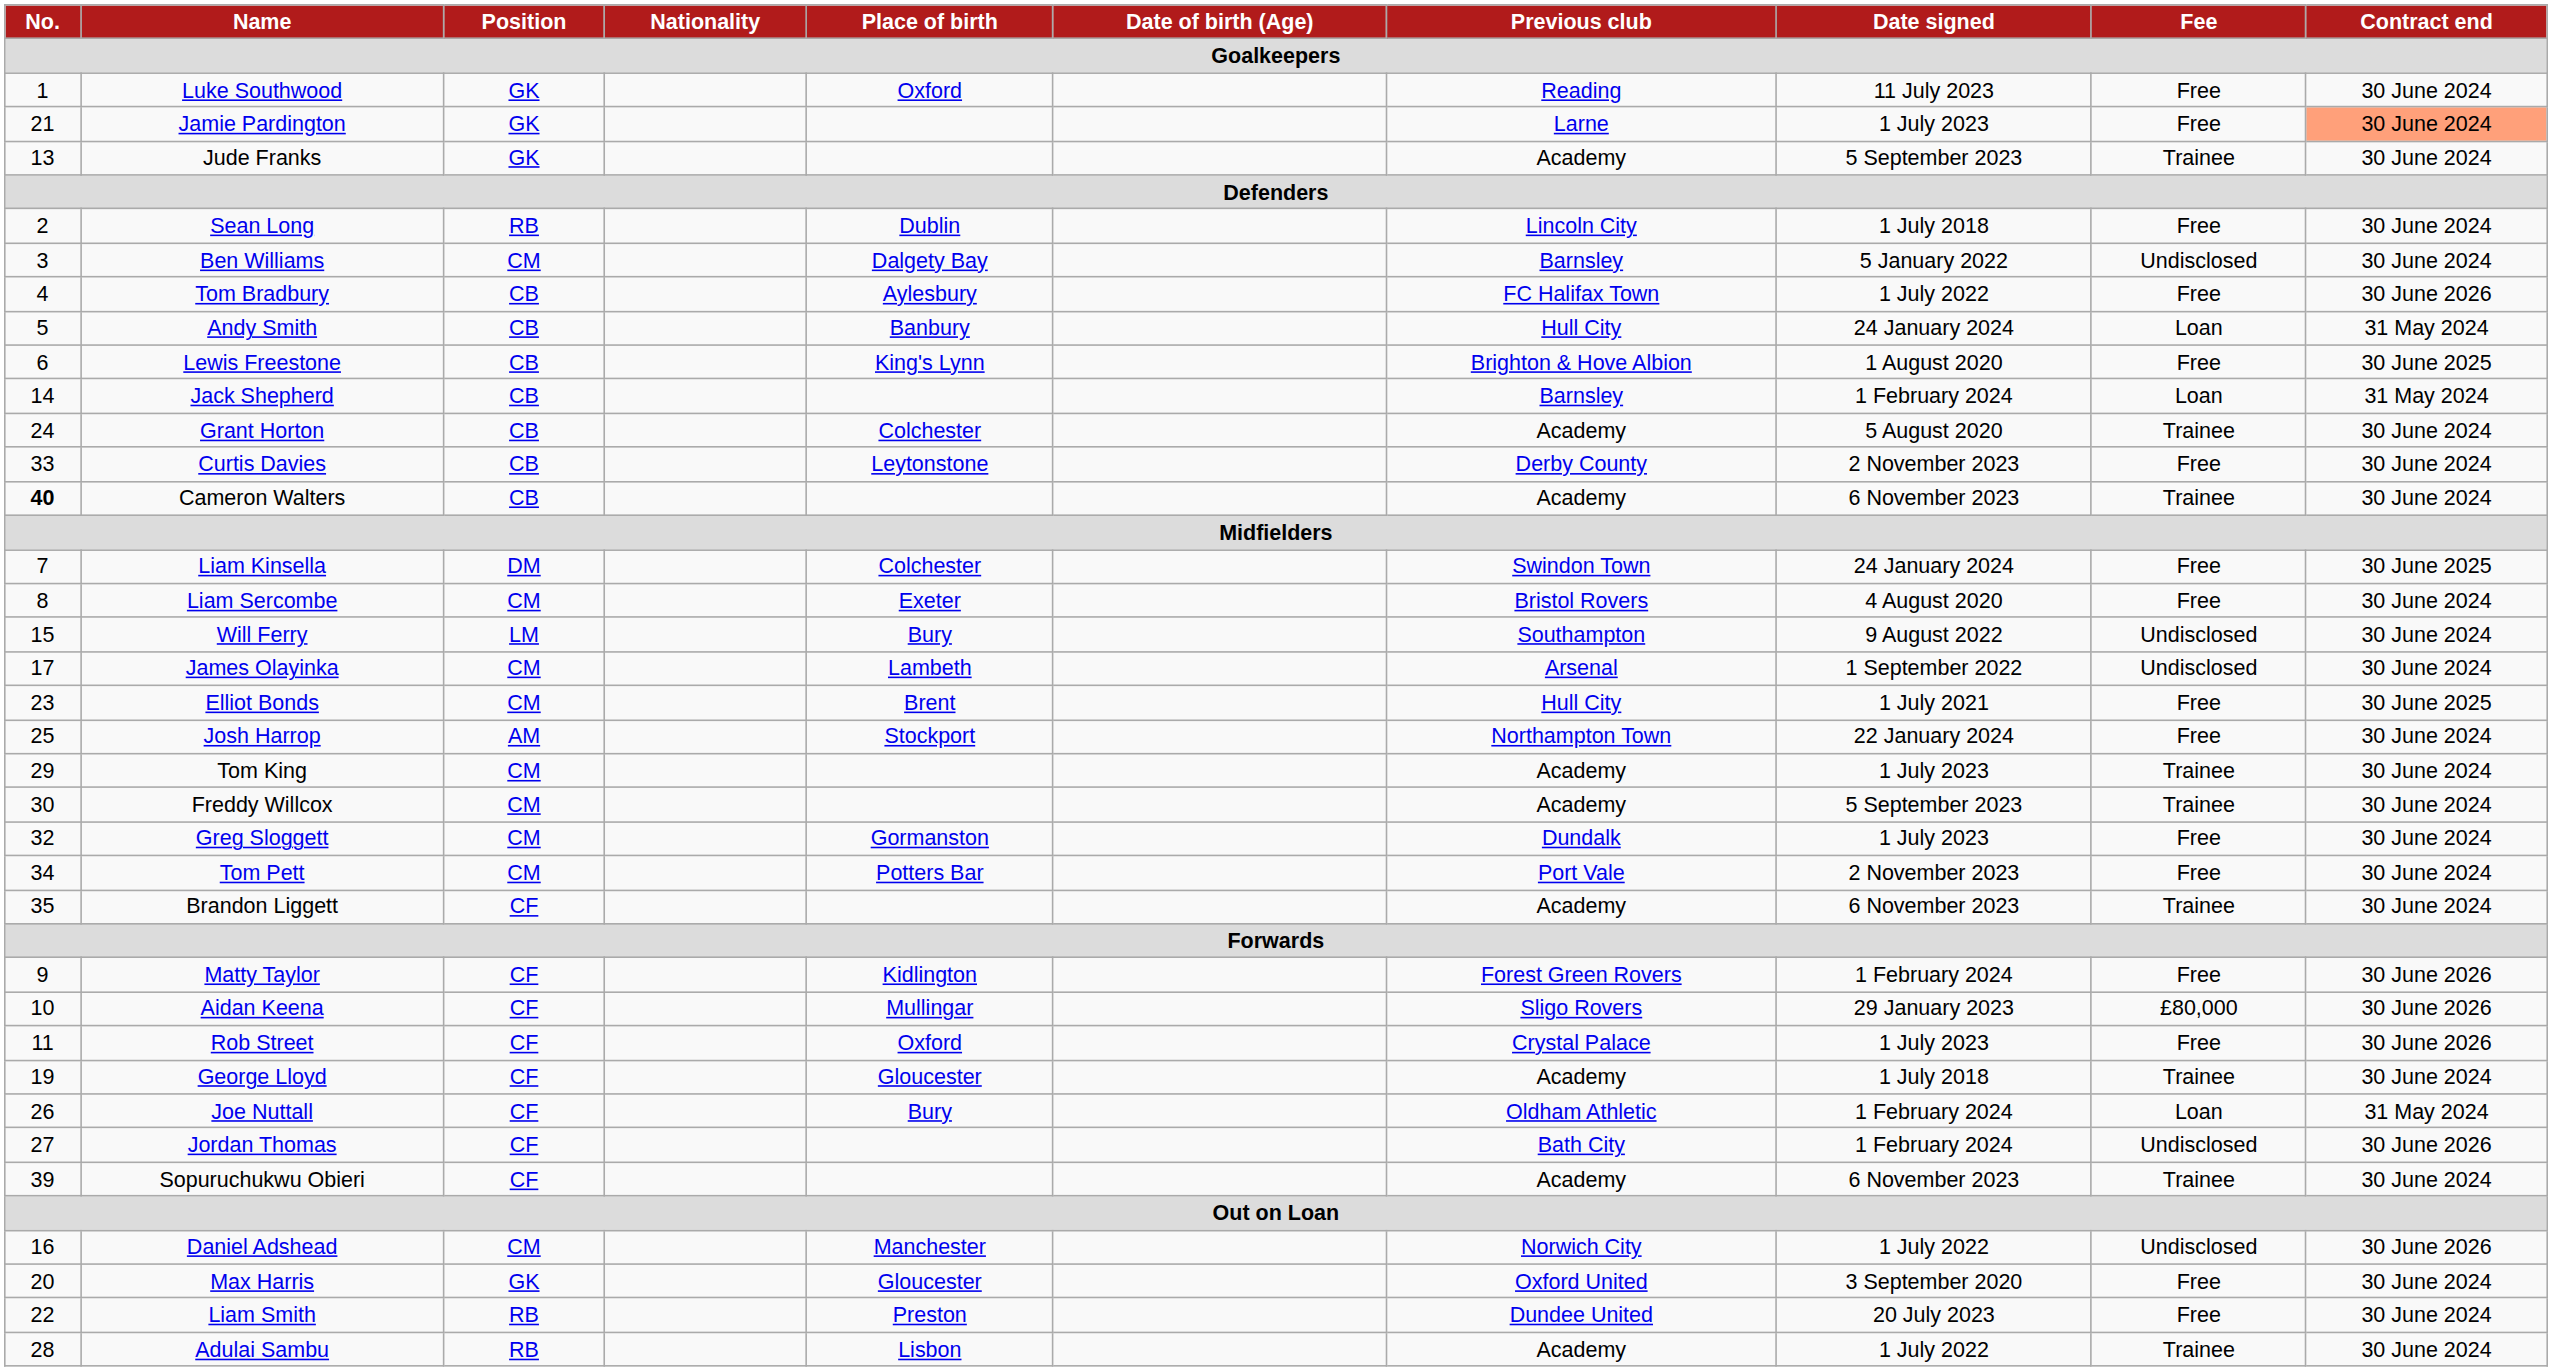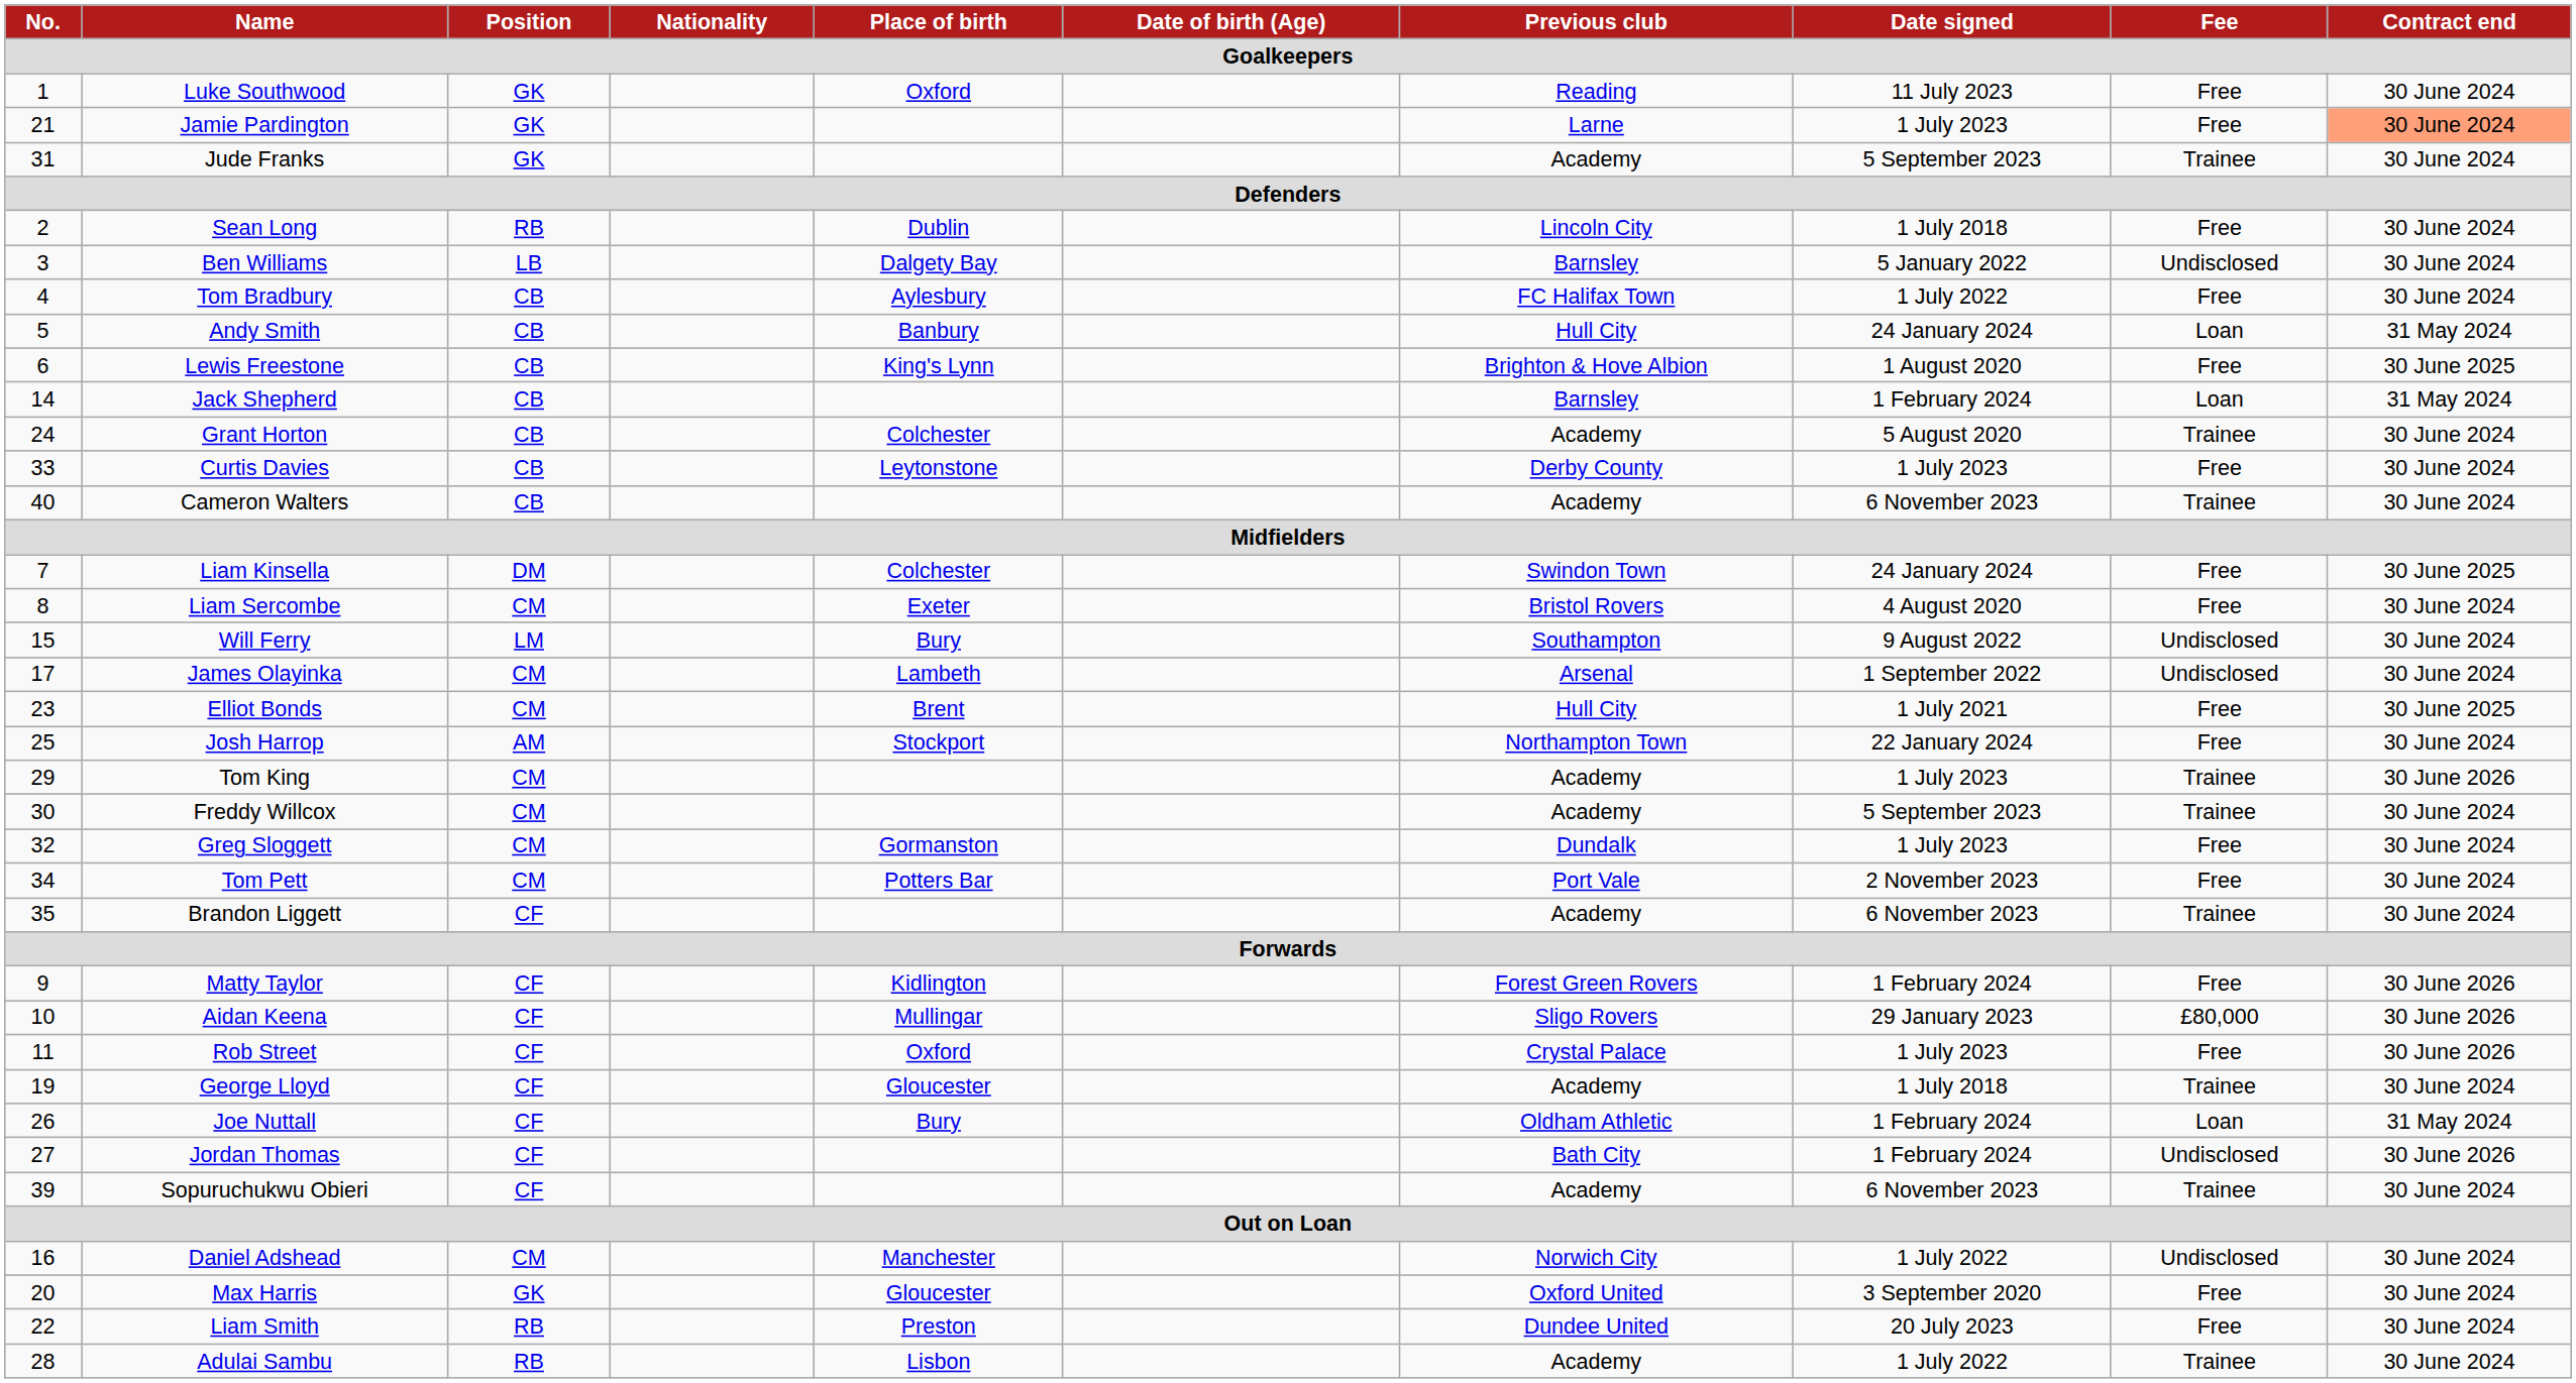Jude Franks | No.: 13 -> 31
Ben Williams | Position: CM -> LB
Tom Bradbury | Contract end: 30 June 2026 -> 30 June 2024
Curtis Davies | Date signed: 2 November 2023 -> 1 July 2023
Cameron Walters | No.: bold -> normal
Tom King | Contract end: 30 June 2024 -> 30 June 2026
Daniel Adshead | Contract end: 30 June 2026 -> 30 June 2024
